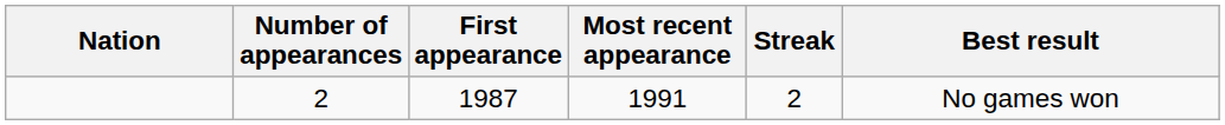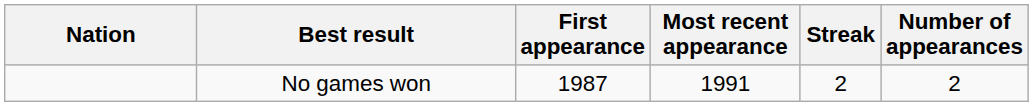columns swapped: Number of appearances <-> Best result
